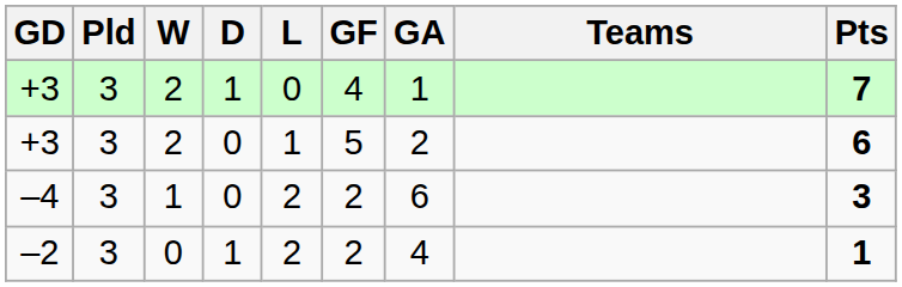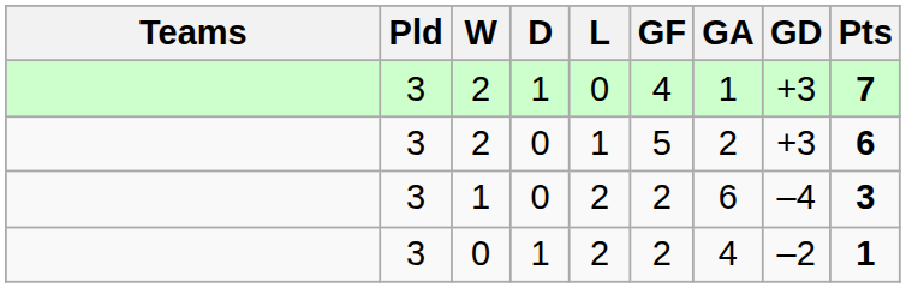columns swapped: Teams <-> GD
